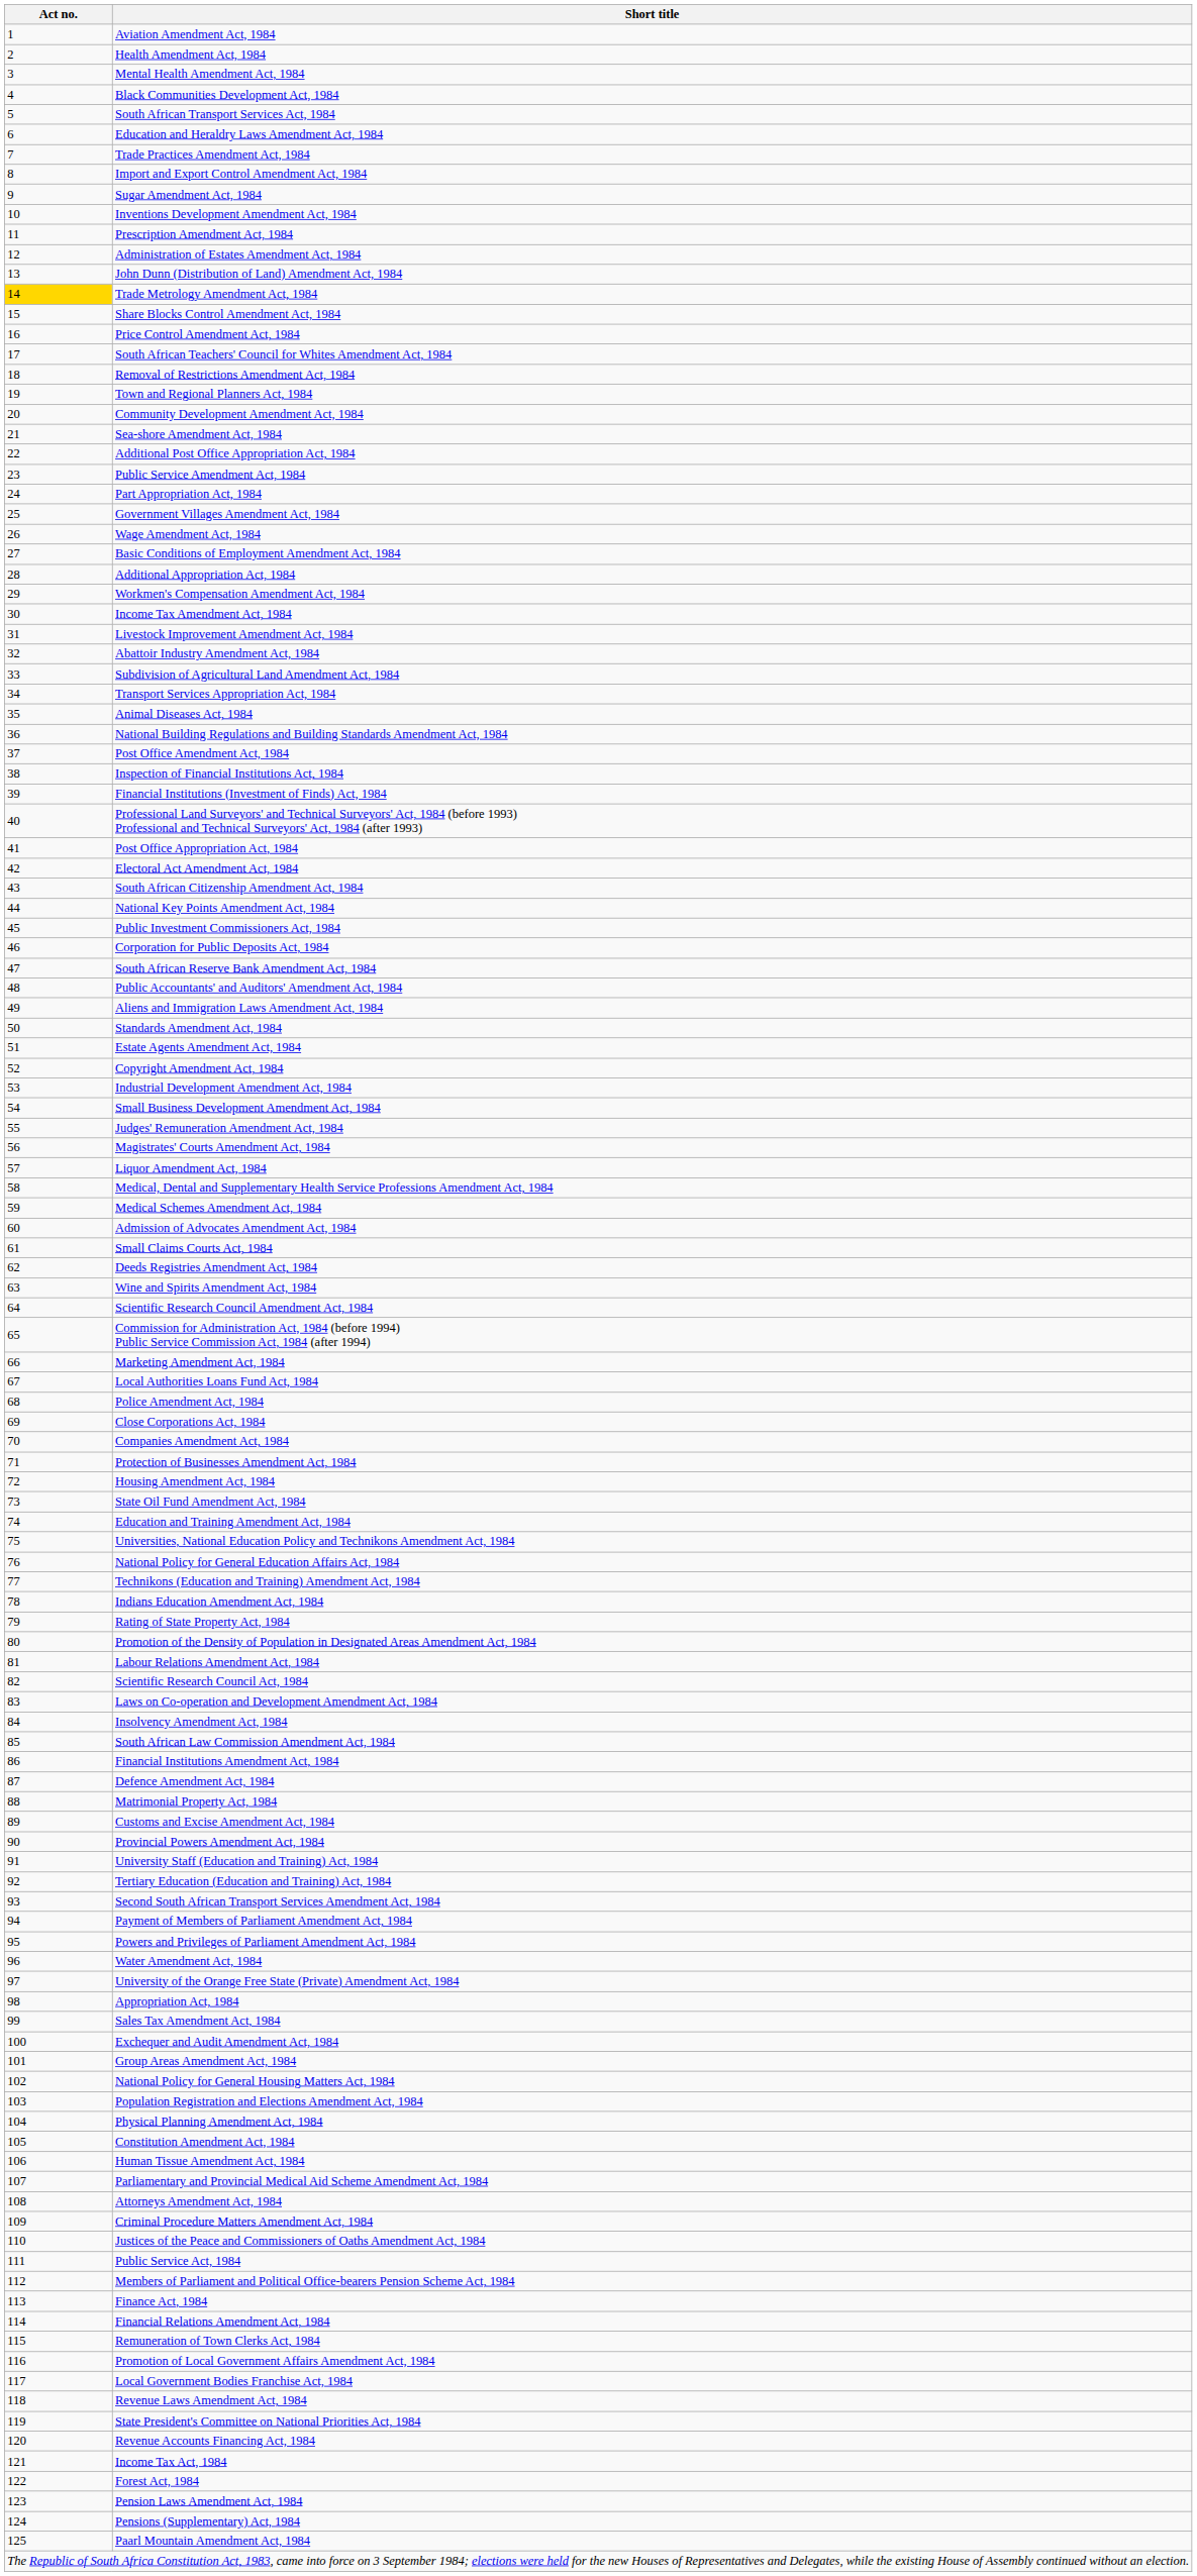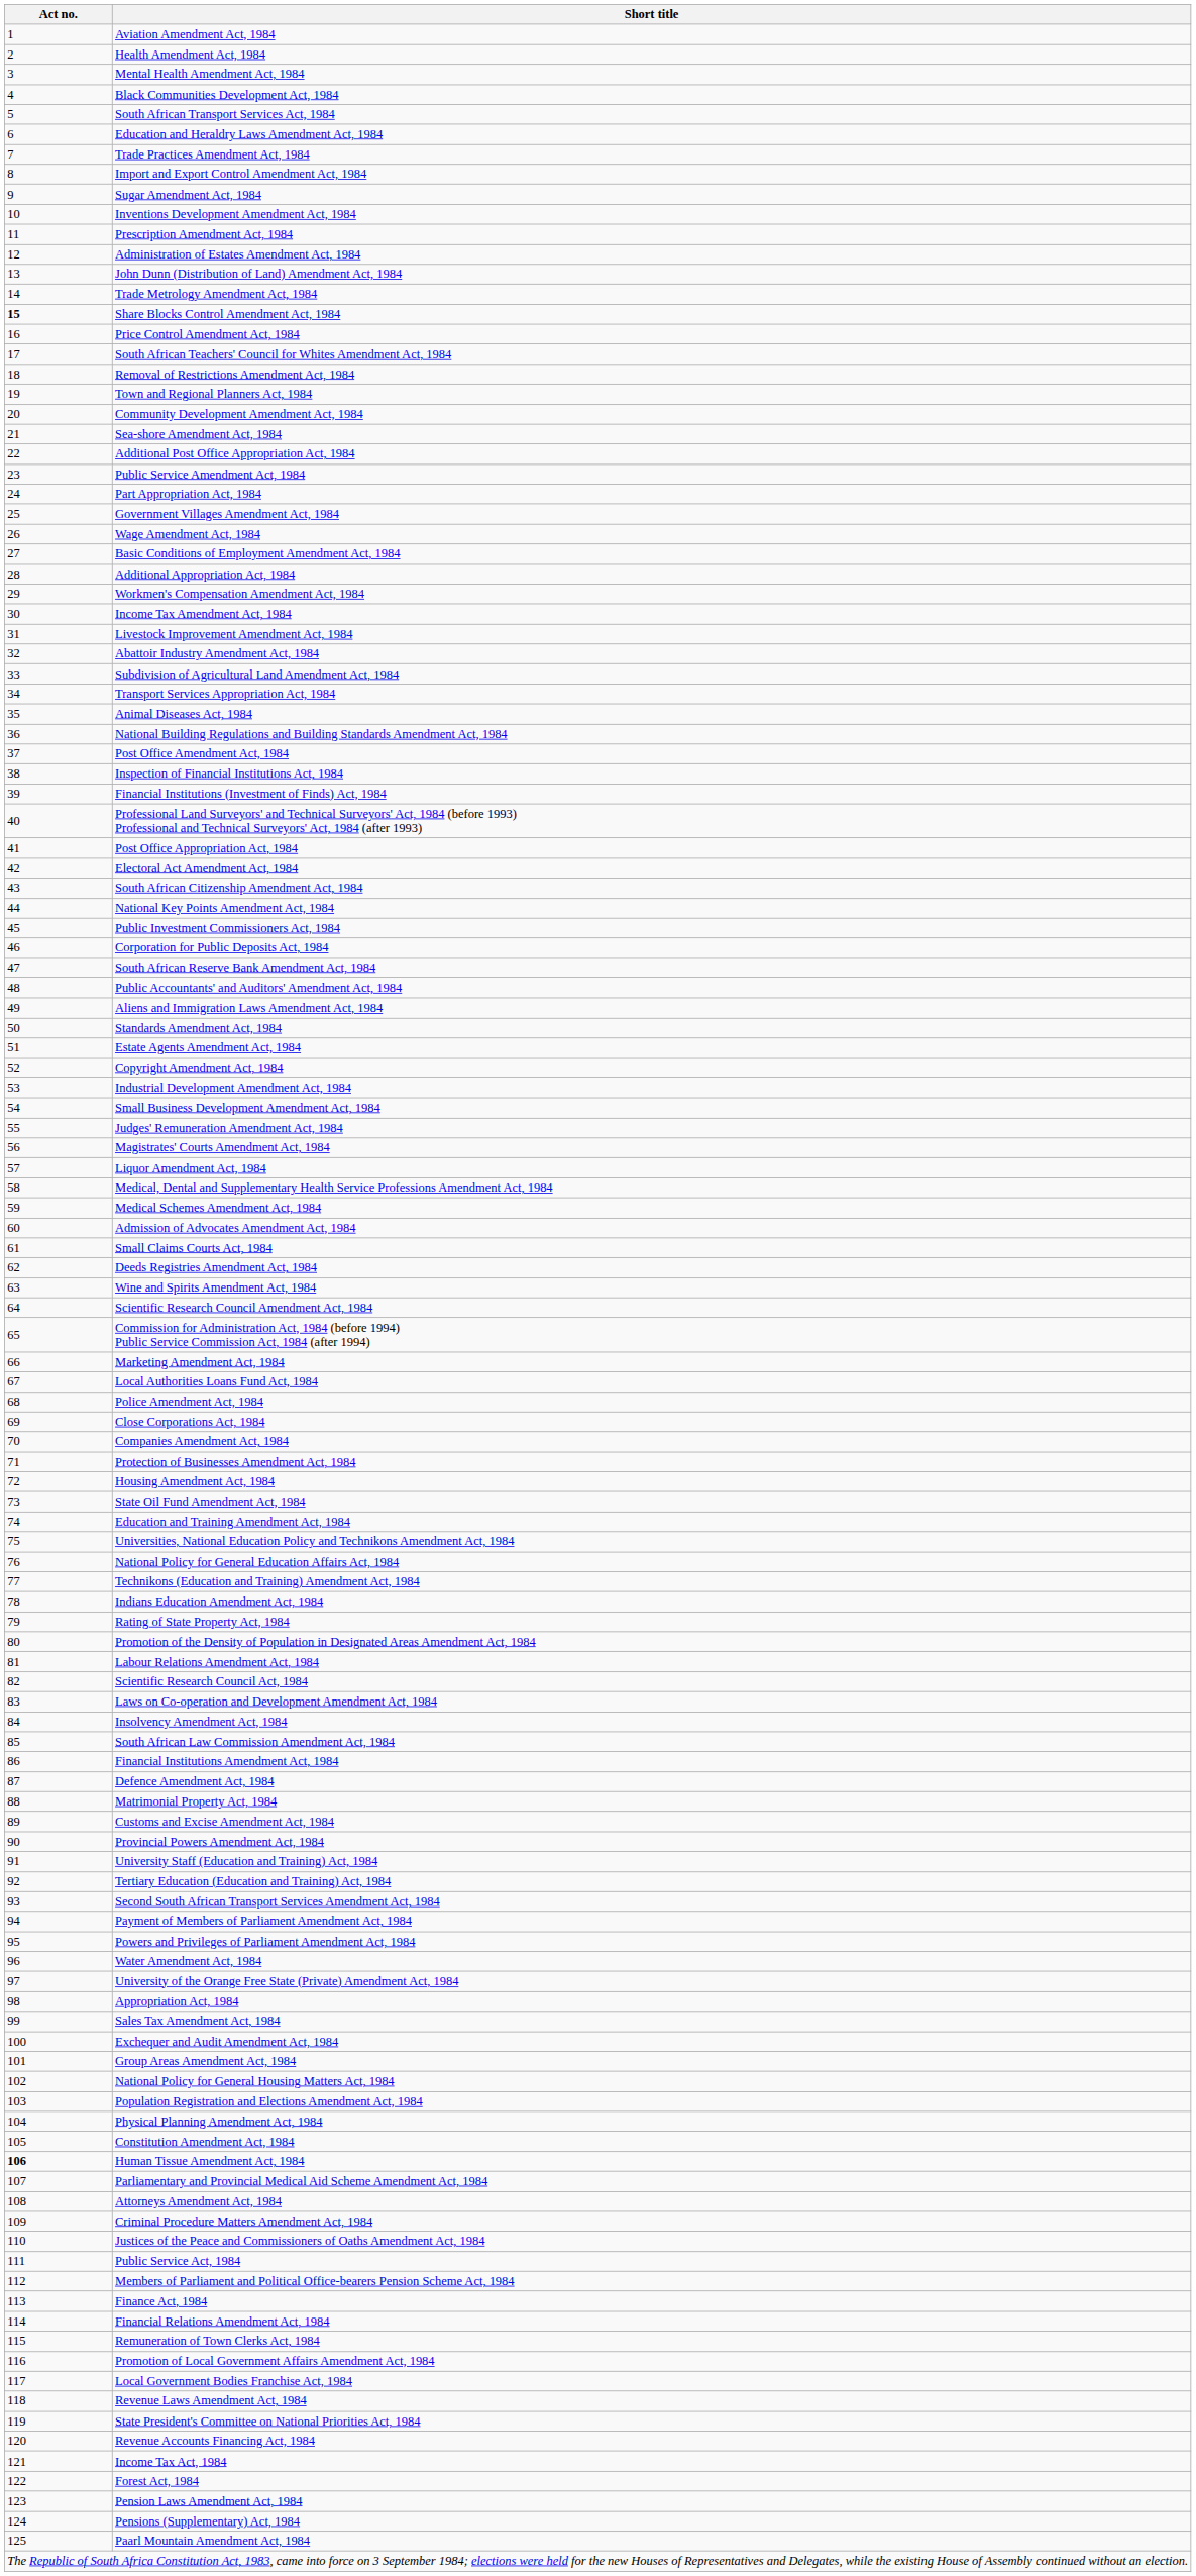Trade Metrology Amendment Act, 1984 | Act no.: gold background -> no background
Share Blocks Control Amendment Act, 1984 | Act no.: normal -> bold
Human Tissue Amendment Act, 1984 | Act no.: normal -> bold
